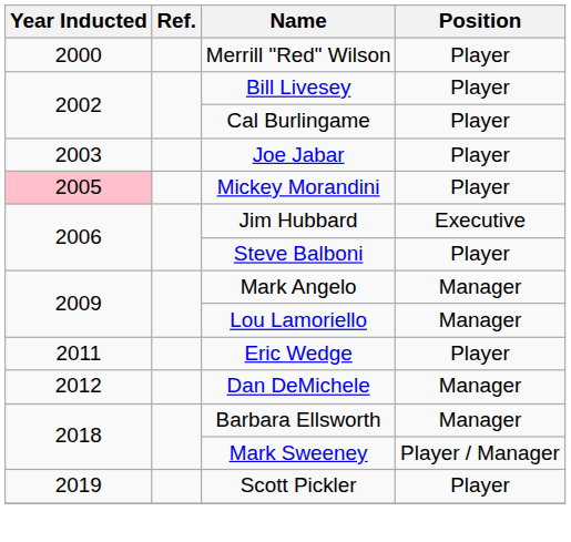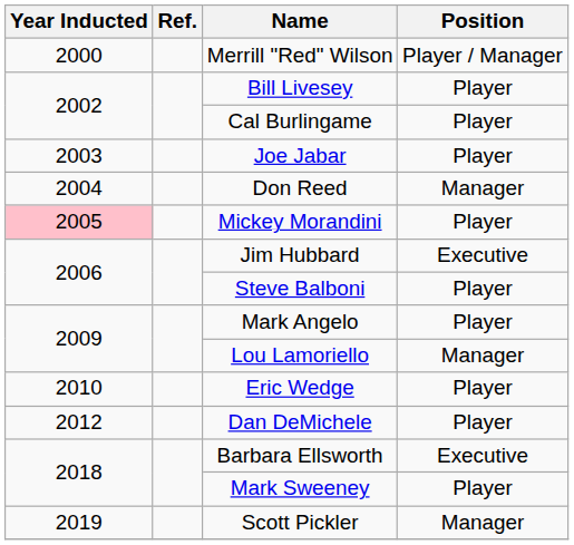Merrill "Red" Wilson | Position: Player -> Player / Manager
+ row: 2004 | Don Reed | Manager
Mark Angelo | Position: Manager -> Player
Eric Wedge | Year Inducted: 2011 -> 2010
Dan DeMichele | Position: Manager -> Player
Barbara Ellsworth | Position: Manager -> Executive
Mark Sweeney | Position: Player / Manager -> Player
Scott Pickler | Position: Player -> Manager
